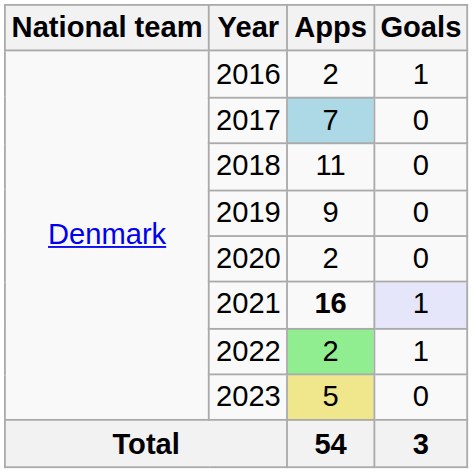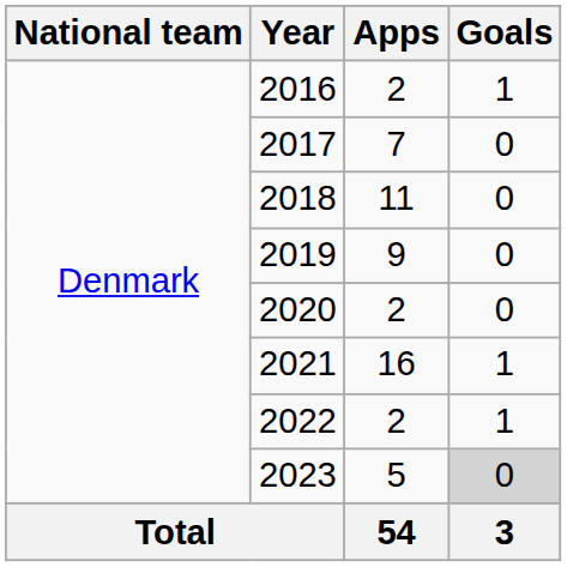2017 | Apps: lightblue background -> no background
2021 | Apps: bold -> normal
2021 | Goals: lavender background -> no background
2022 | Apps: lightgreen background -> no background
2023 | Apps: khaki background -> no background
2023 | Goals: no background -> lightgrey background
